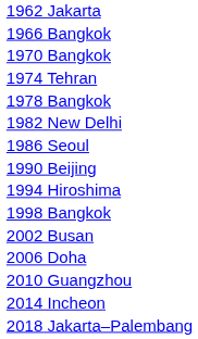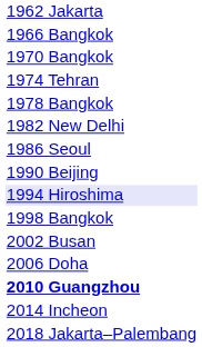1994 Hiroshima | column 1: no background -> lavender background
2010 Guangzhou | column 1: normal -> bold
